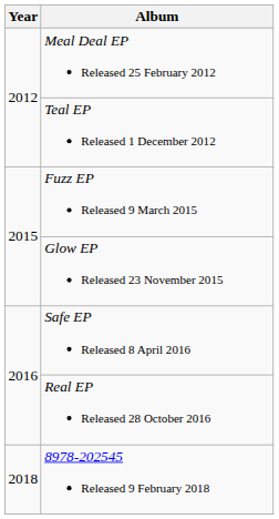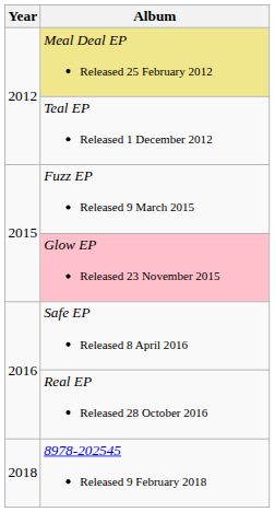Meal Deal EP Released 25 February 2012 | Album: no background -> khaki background
Glow EP Released 23 November 2015 | Album: no background -> pink background
